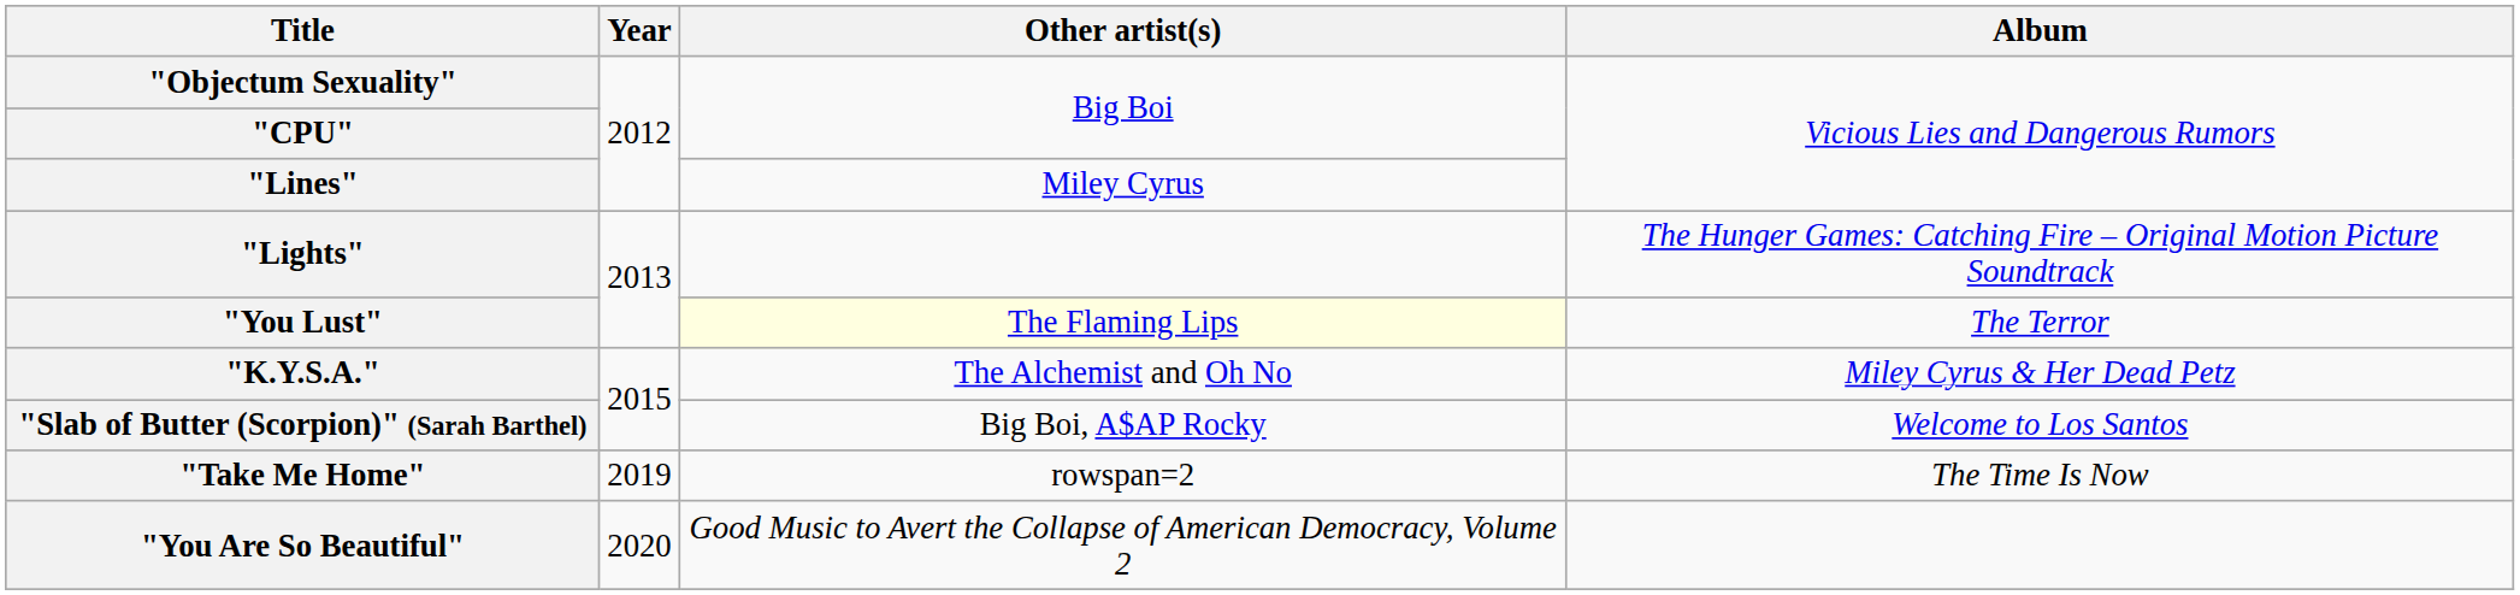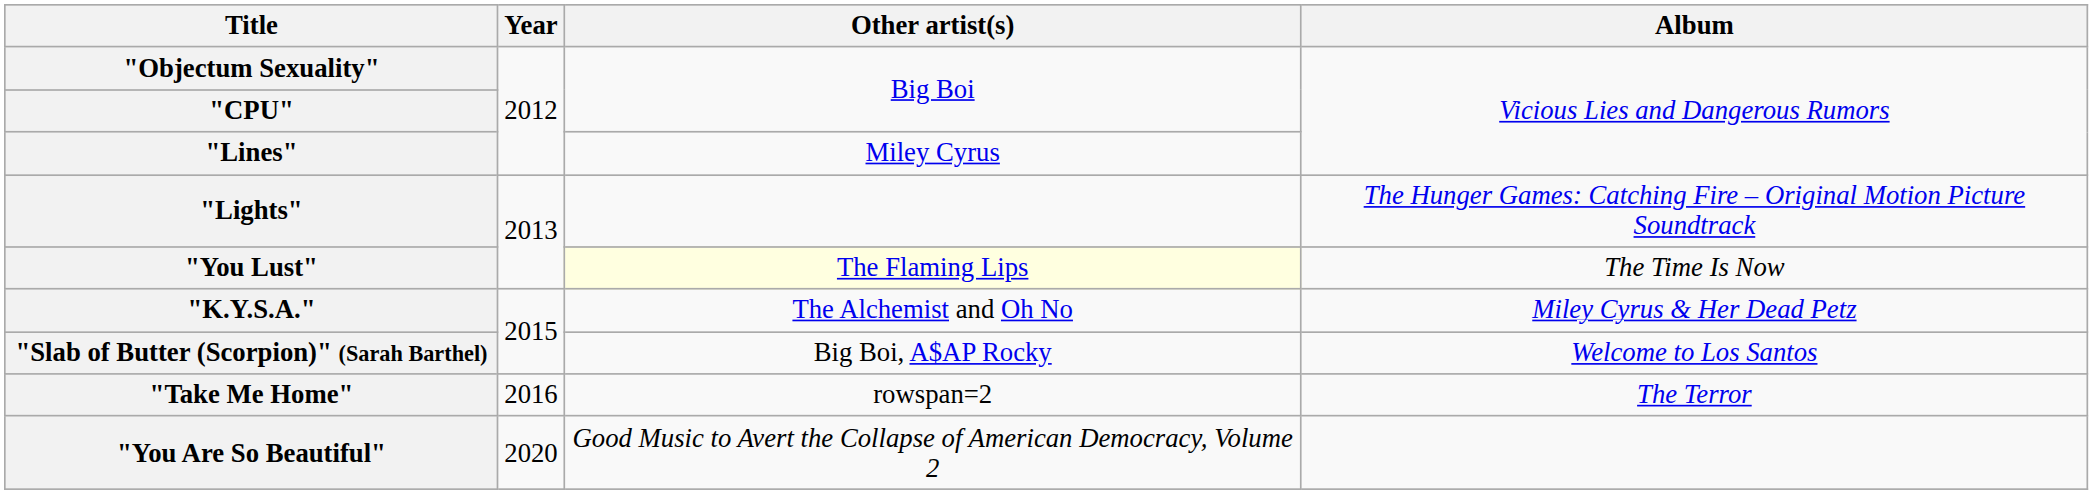"You Lust" | Album: The Terror -> The Time Is Now
"Take Me Home" | Year: 2019 -> 2016
"Take Me Home" | Album: The Time Is Now -> The Terror
